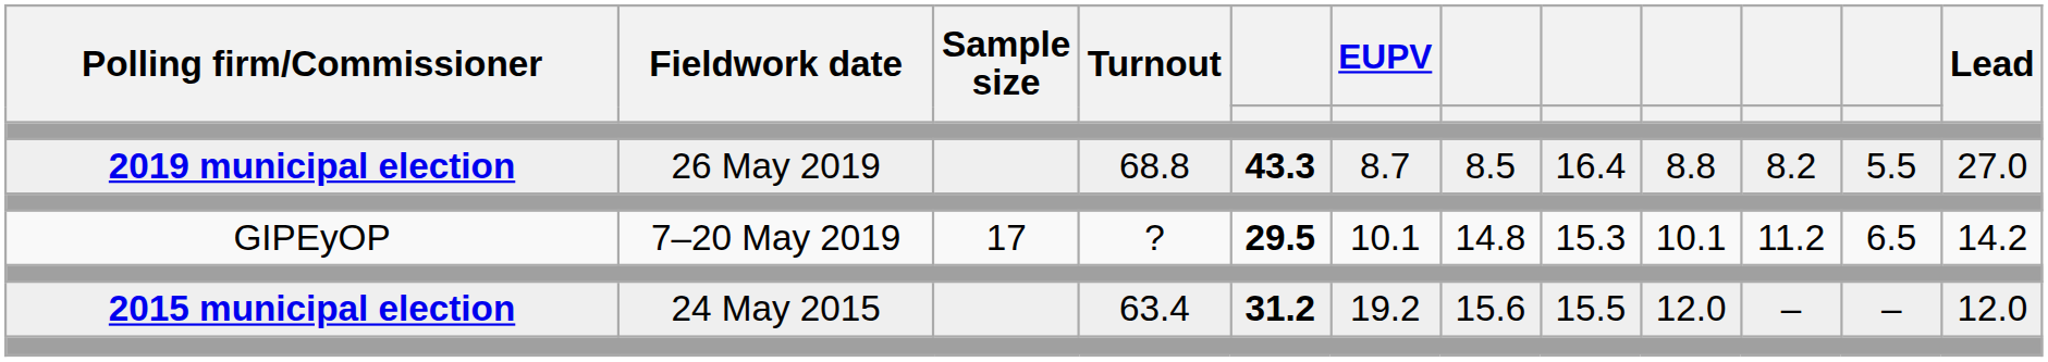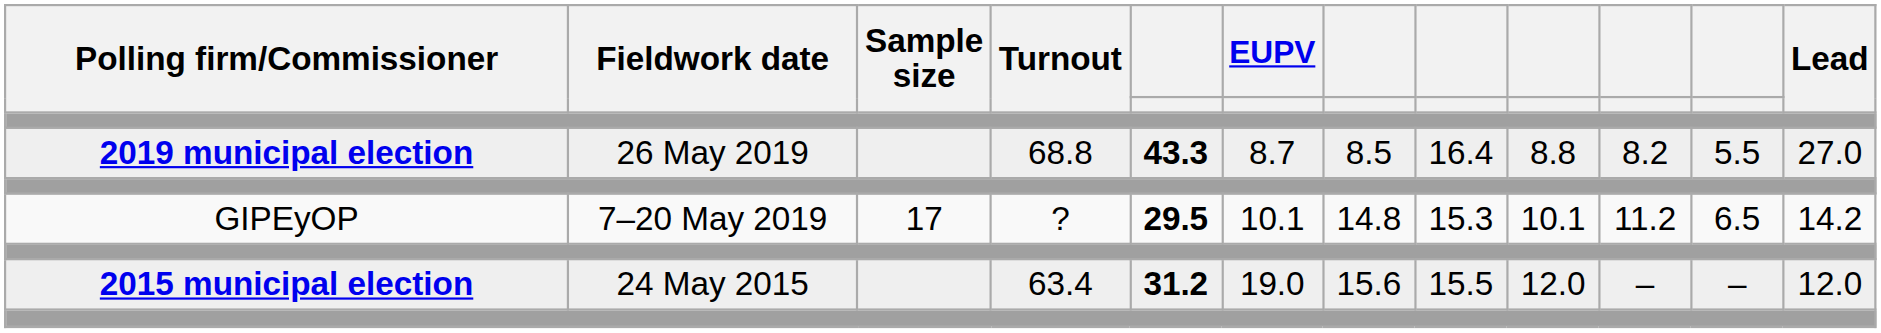2015 municipal election | EUPV: 19.2 -> 19.0
